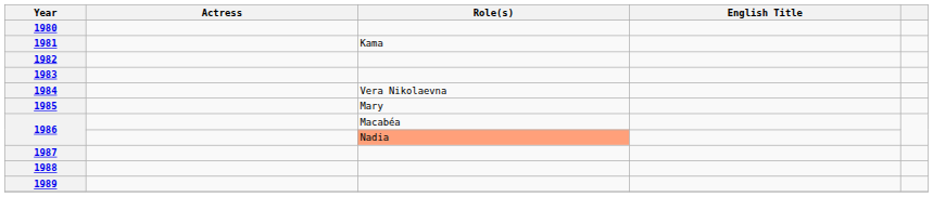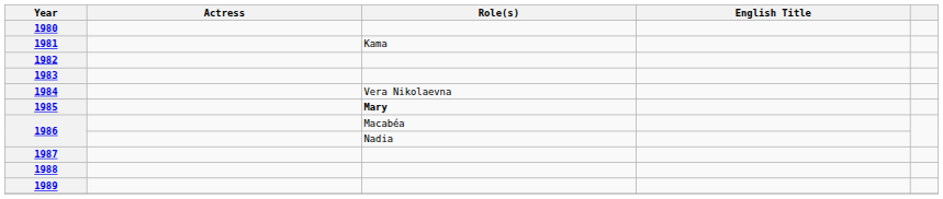1985 | Role(s): normal -> bold
1986 / Nadia | Role(s): lightsalmon background -> no background
